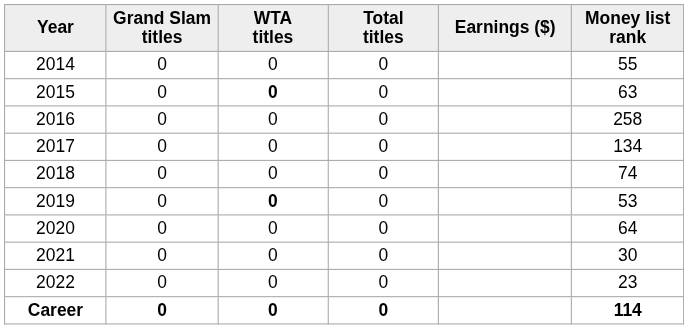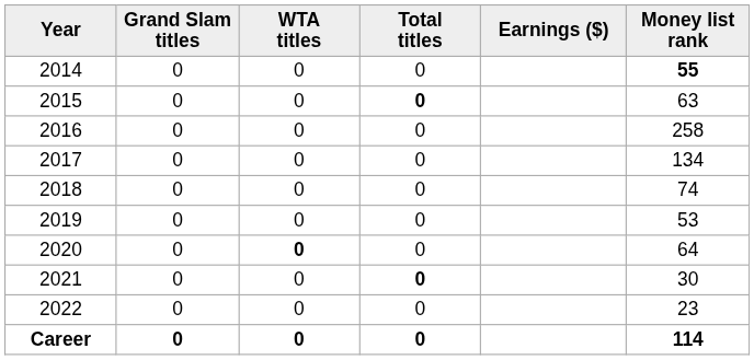2014 | column 6: normal -> bold
2015 | column 3: bold -> normal
2015 | column 4: normal -> bold
2019 | column 3: bold -> normal
2020 | column 3: normal -> bold
2021 | column 4: normal -> bold
